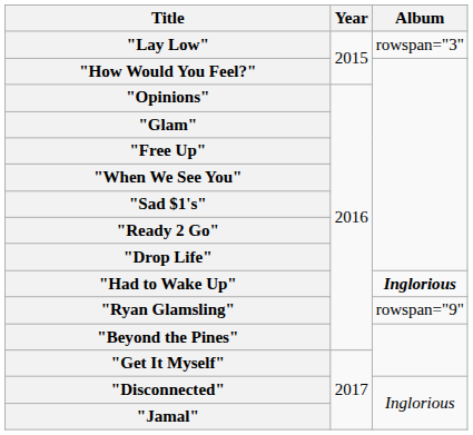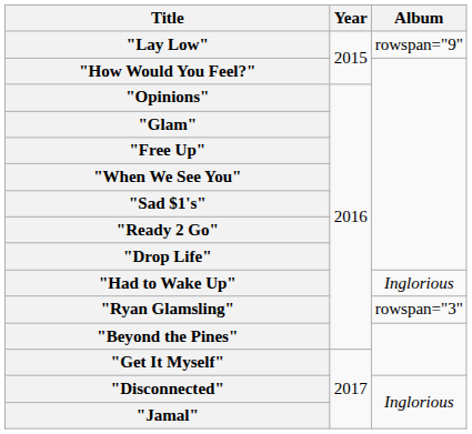"Lay Low" | Album: rowspan="3" -> rowspan="9"
"Had to Wake Up" | Album: bold -> normal
"Ryan Glamsling" | Album: rowspan="9" -> rowspan="3"
